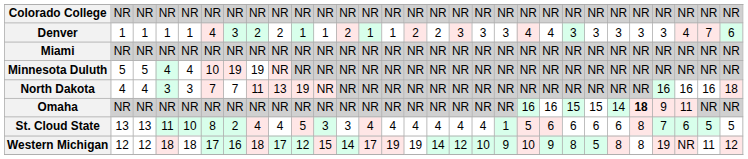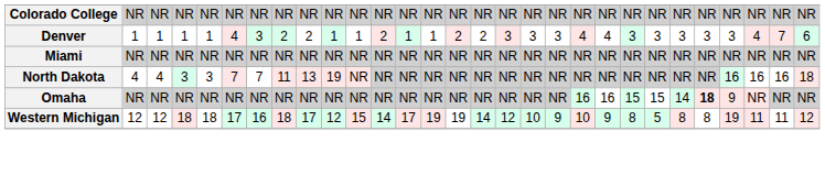- row: Minnesota Duluth | 5 | 5 | 4 | 4 | 10 | 19 | 19 | NR | NR | NR | NR | NR | NR | NR | NR | NR | NR | NR | NR | NR | NR | NR | NR | NR | NR | NR | NR | NR
Omaha | column 27: 11 -> NR
- row: St. Cloud State | 13 | 13 | 11 | 10 | 8 | 2 | 4 | 4 | 5 | 3 | 3 | 4 | 4 | 4 | 4 | 4 | 4 | 1 | 5 | 6 | 6 | 6 | 6 | 8 | 7 | 6 | 5 | 5
Western Michigan | column 27: NR -> 11
